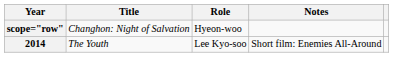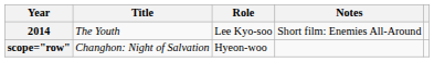rows swapped: 2014 <-> scope="row"
